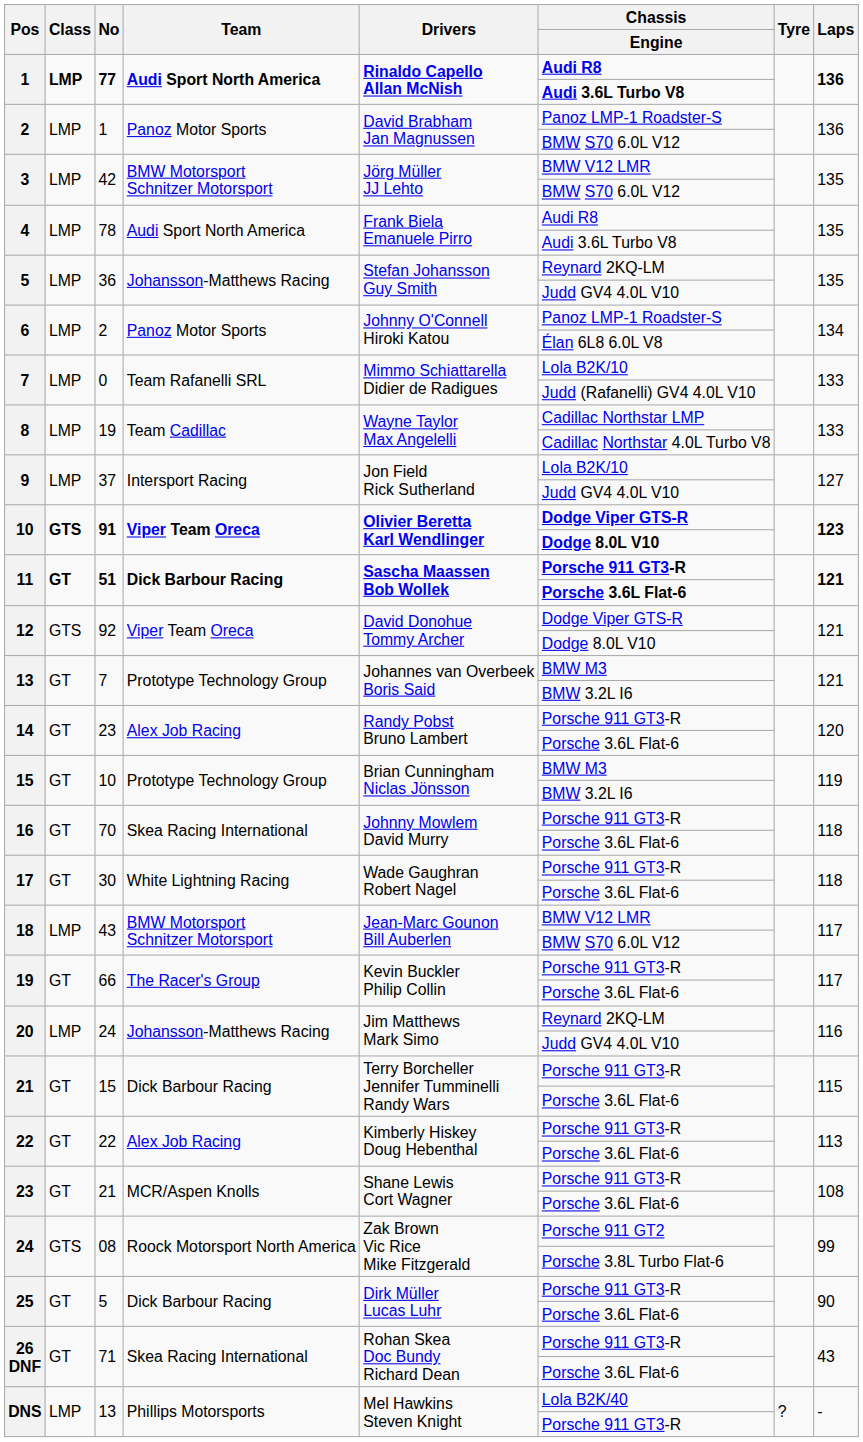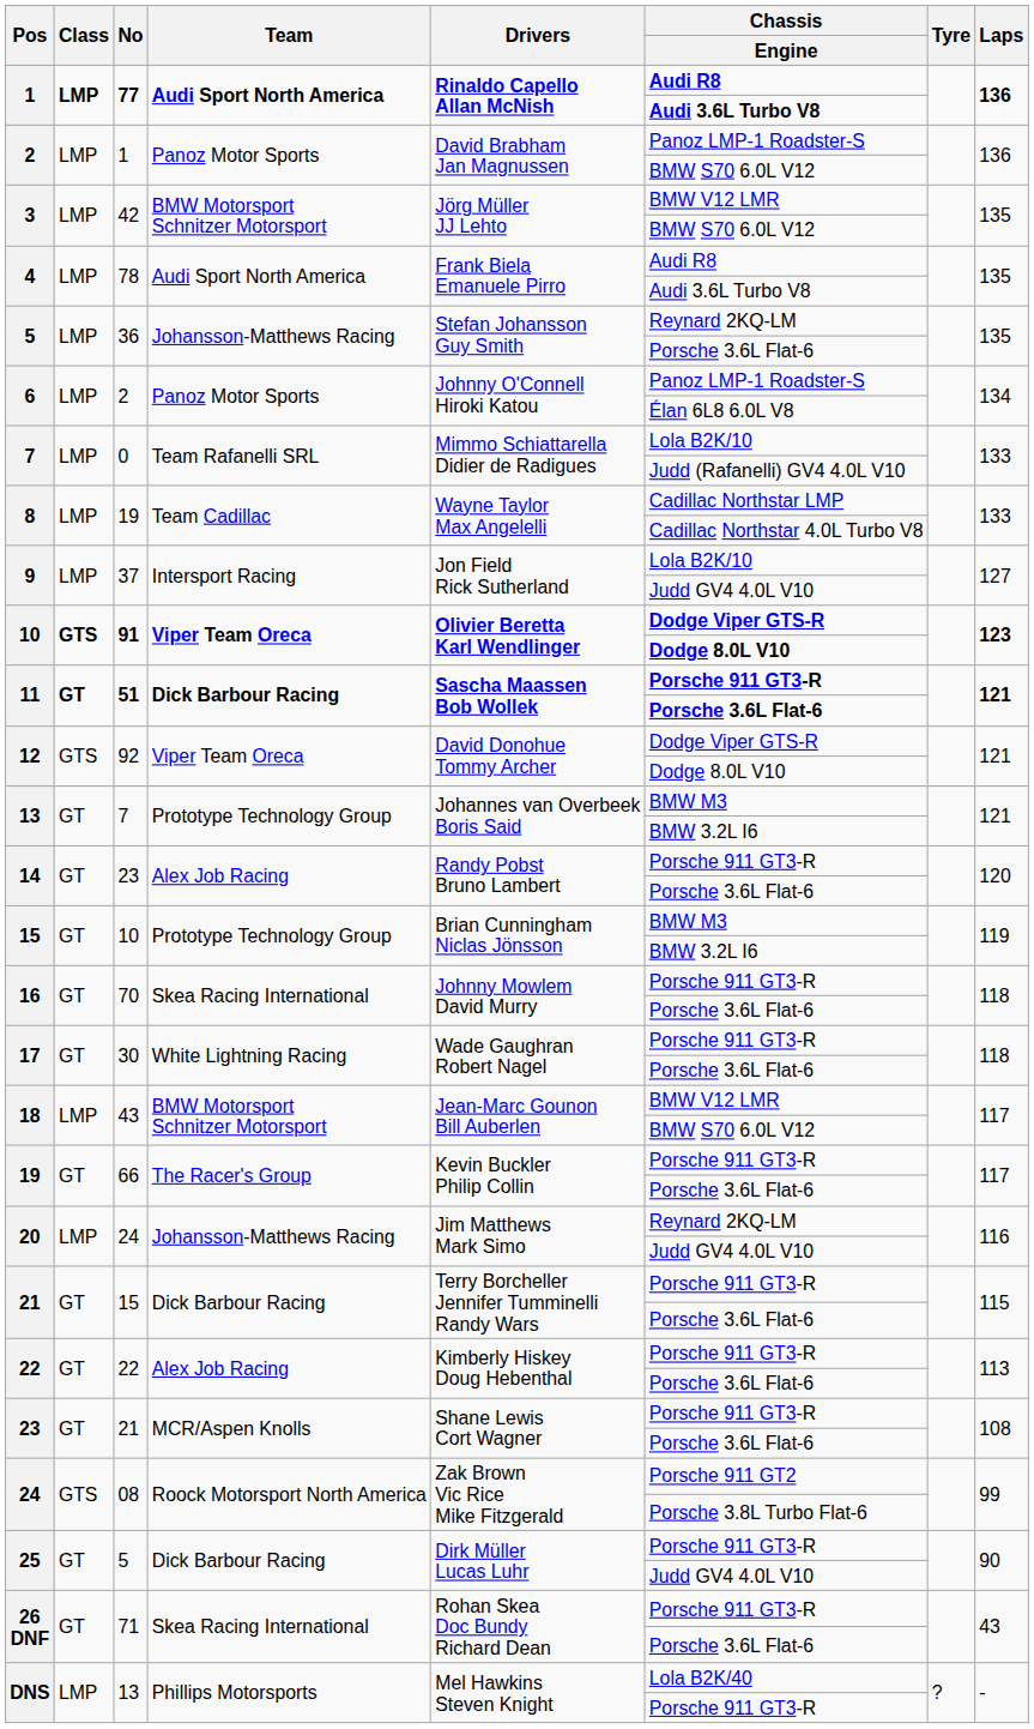row 12 | Chassis / Engine: Judd GV4 4.0L V10 -> Porsche 3.6L Flat-6
row 52 | Chassis / Engine: Porsche 3.6L Flat-6 -> Judd GV4 4.0L V10
